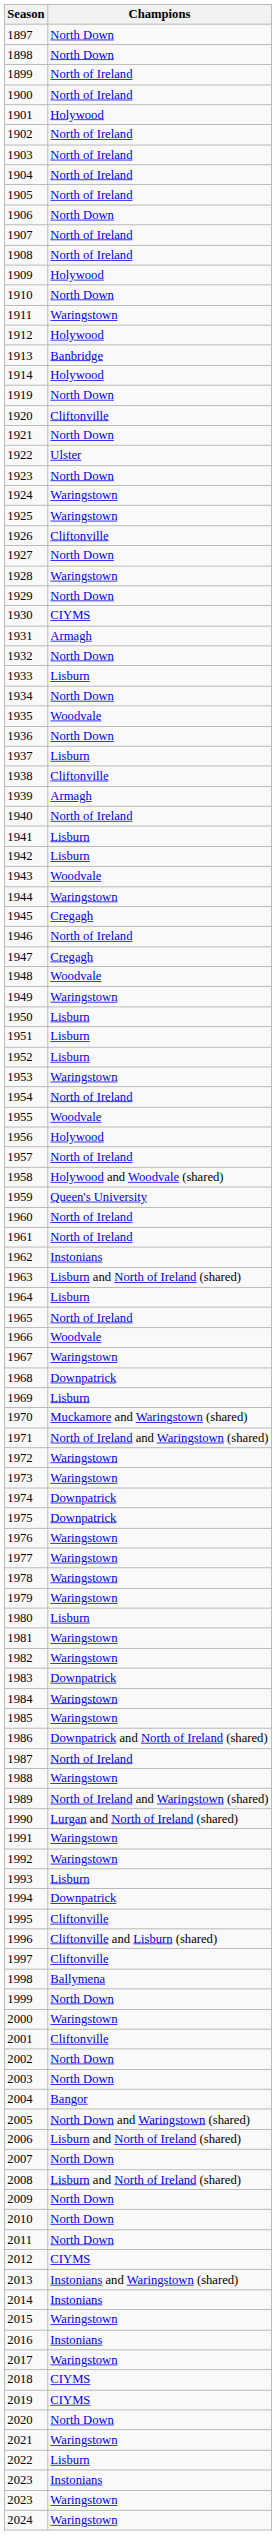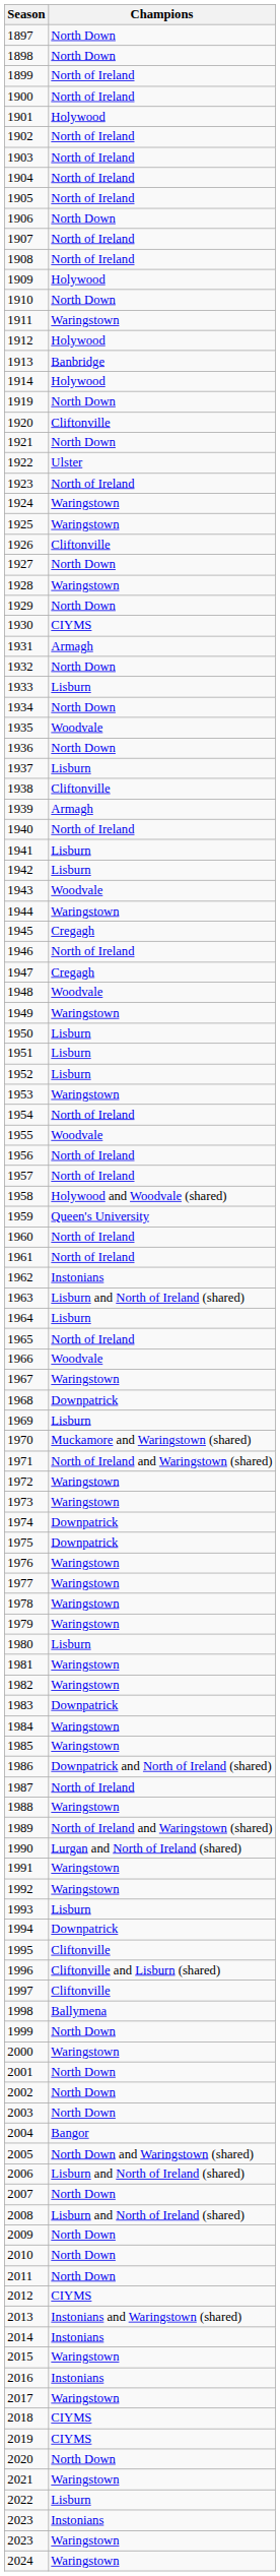row 24 | Champions: North Down -> North of Ireland
row 57 | Champions: Holywood -> North of Ireland
row 102 | Champions: Cliftonville -> North Down
